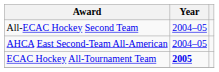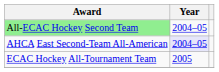row 2 | Award: no background -> lightgreen background
row 3 | Year: no background -> lavender background
row 4 | Year: bold -> normal
